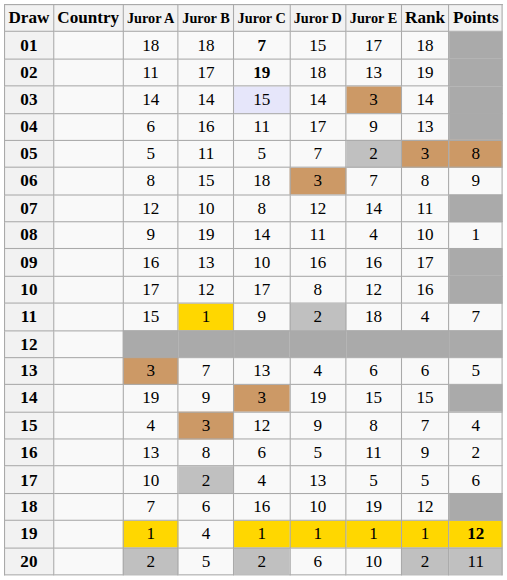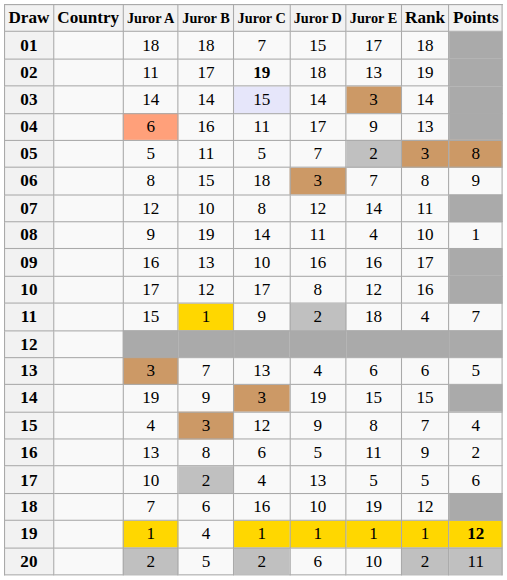01 | Juror C: bold -> normal
04 | Juror A: no background -> lightsalmon background
